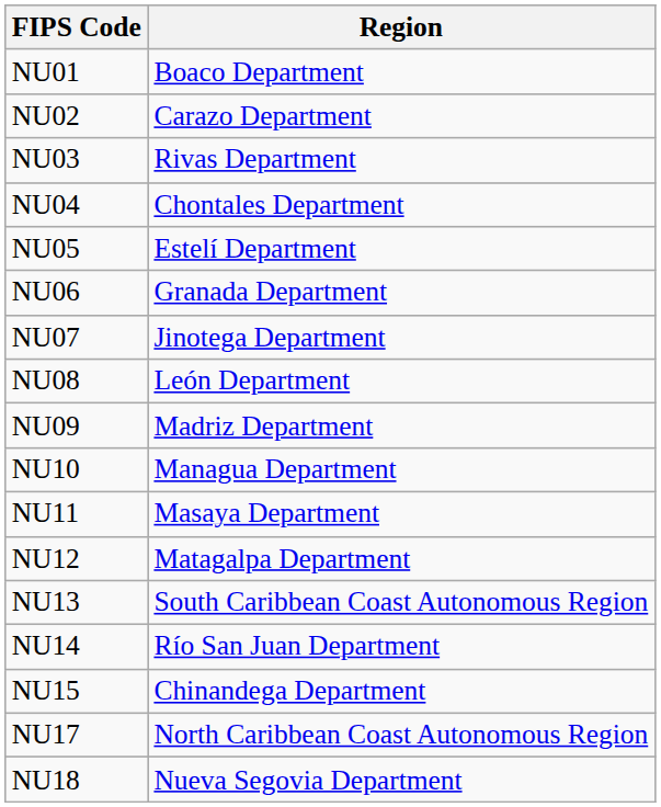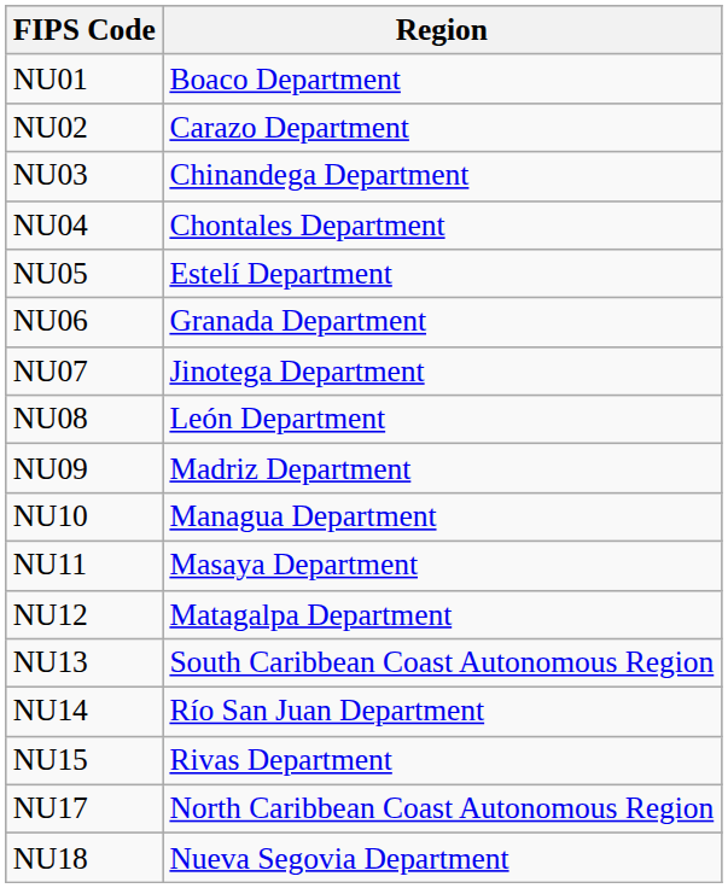NU03 | Region: Rivas Department -> Chinandega Department
NU15 | Region: Chinandega Department -> Rivas Department
